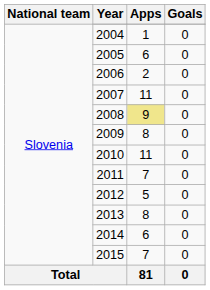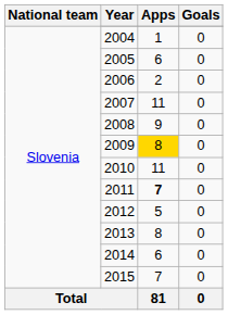2008 | Apps: khaki background -> no background
2009 | Apps: no background -> gold background
2011 | Apps: normal -> bold
